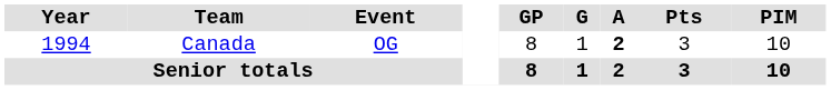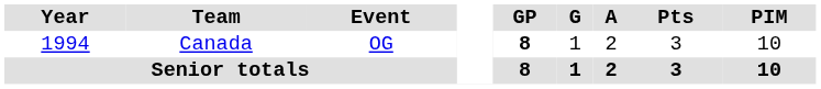Canada | GP: normal -> bold
Canada | A: bold -> normal
